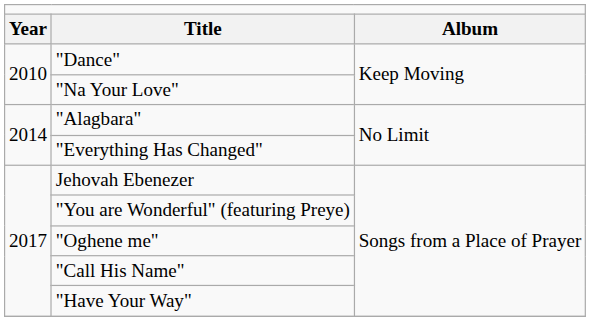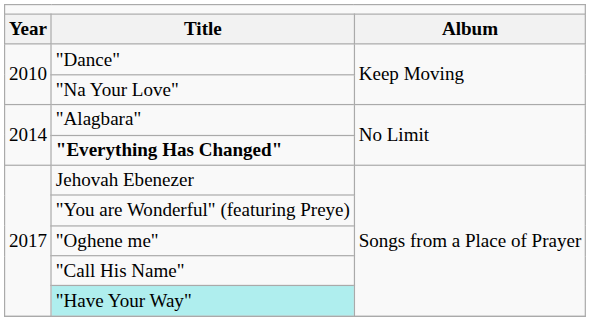"Everything Has Changed" | column 2: normal -> bold
"Have Your Way" | column 2: no background -> paleturquoise background
